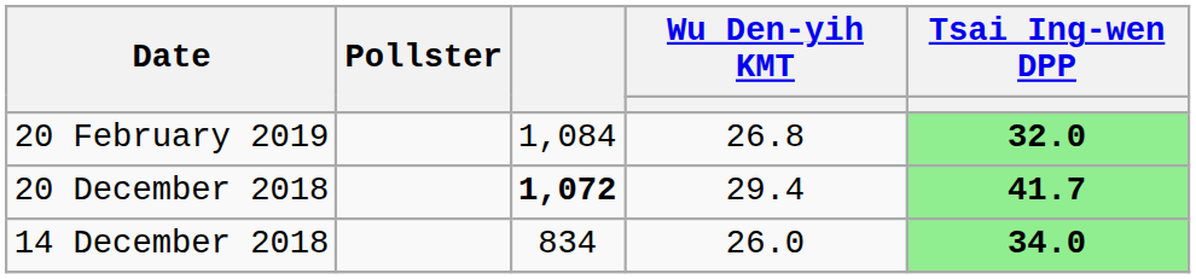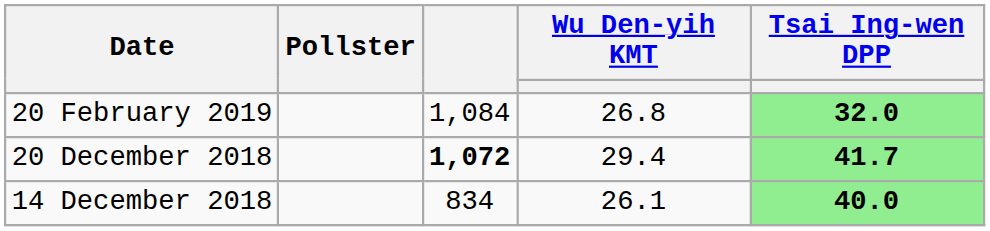14 December 2018 | Wu Den-yih KMT: 26.0 -> 26.1
14 December 2018 | Tsai Ing-wen DPP: 34.0 -> 40.0
